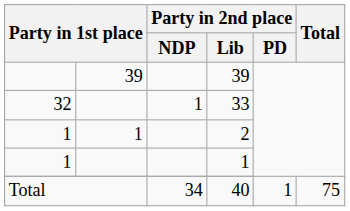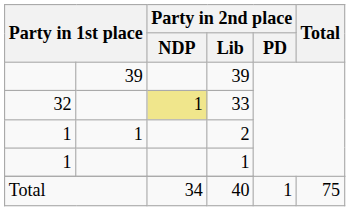33 | Party in 2nd place / NDP: no background -> khaki background
